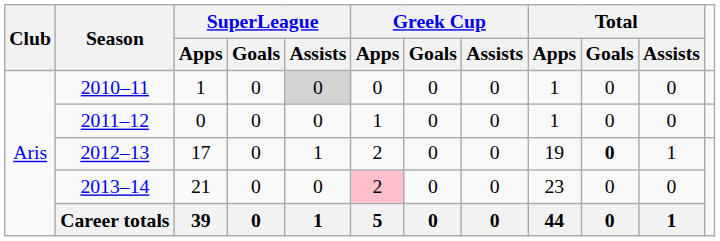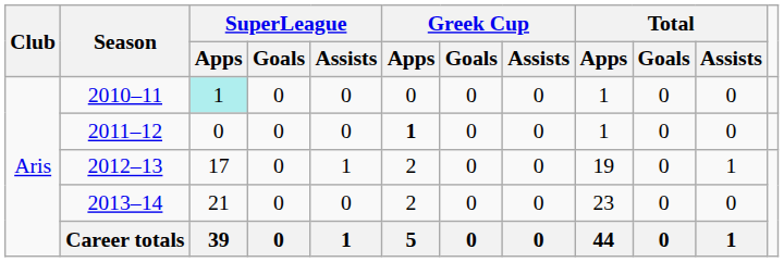2010–11 | SuperLeague / Apps: no background -> paleturquoise background
2010–11 | SuperLeague / Assists: lightgrey background -> no background
2011–12 | Greek Cup / Apps: normal -> bold
2012–13 | Total / Goals: bold -> normal
2013–14 | Greek Cup / Apps: pink background -> no background
